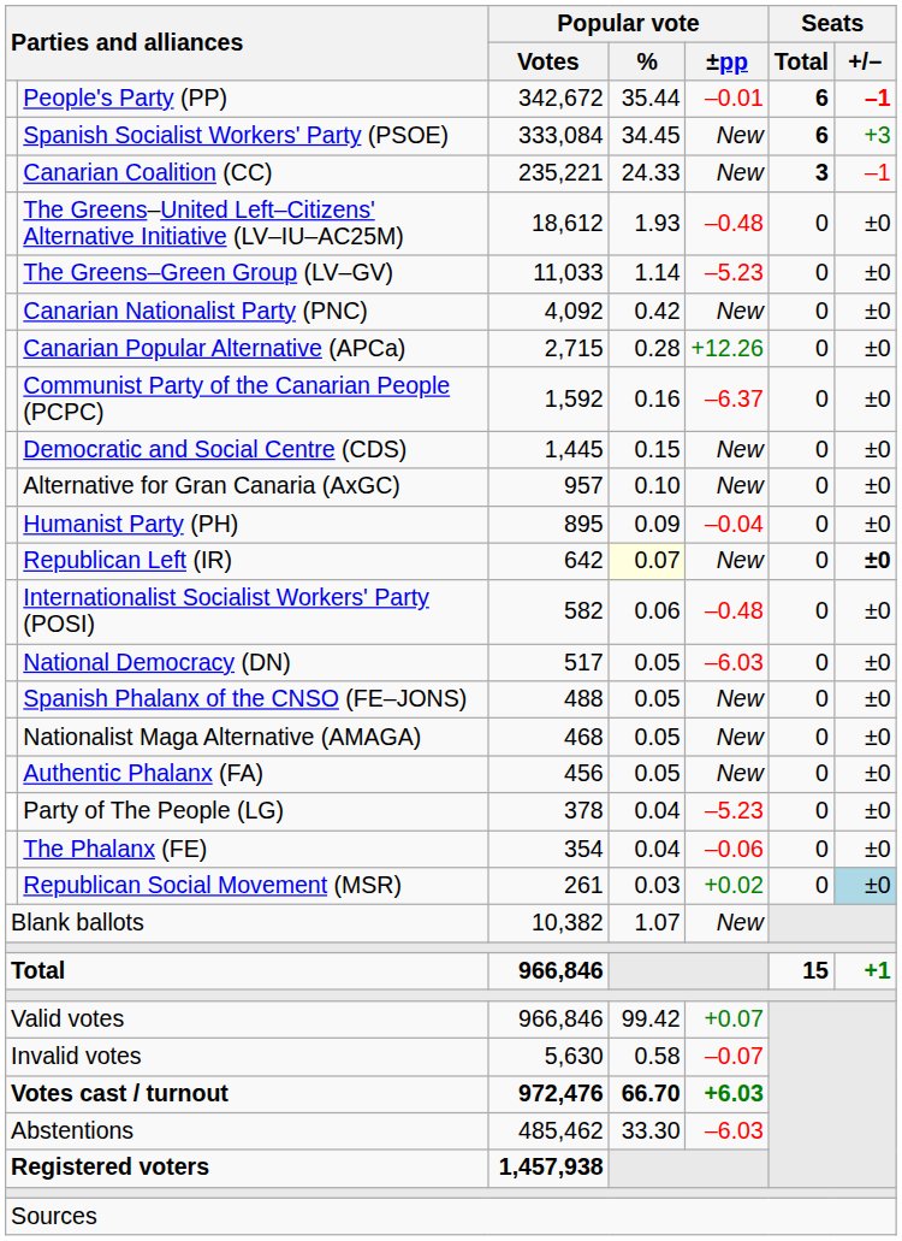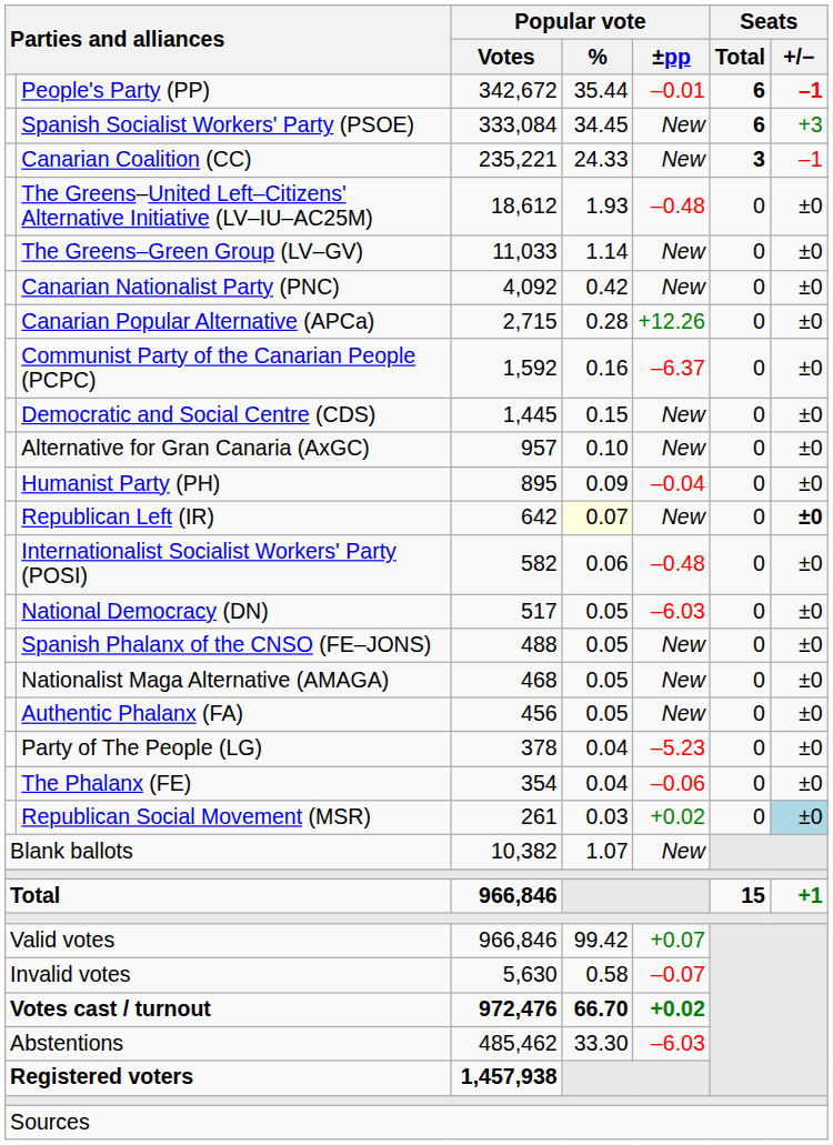The Greens–Green Group (LV–GV) | Popular vote / ±pp: –5.23 -> New
Votes cast / turnout | Popular vote / ±pp: +6.03 -> +0.02
